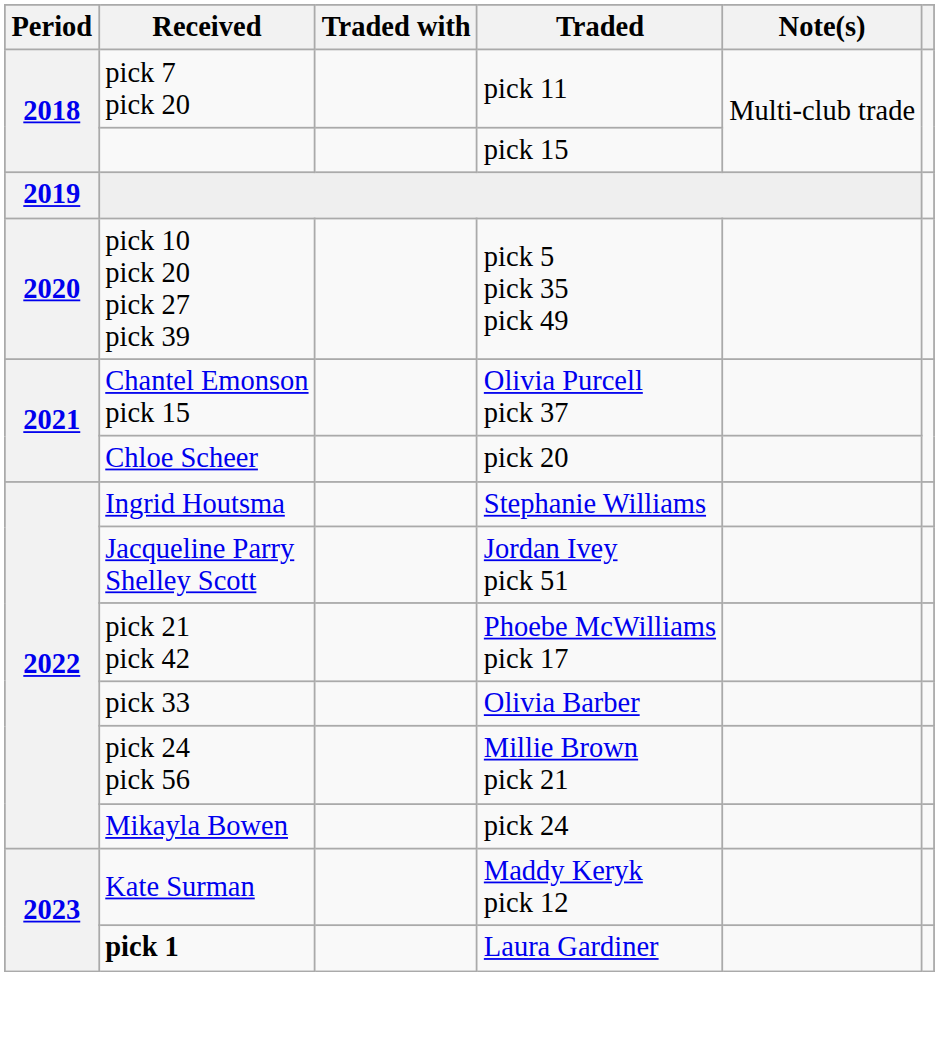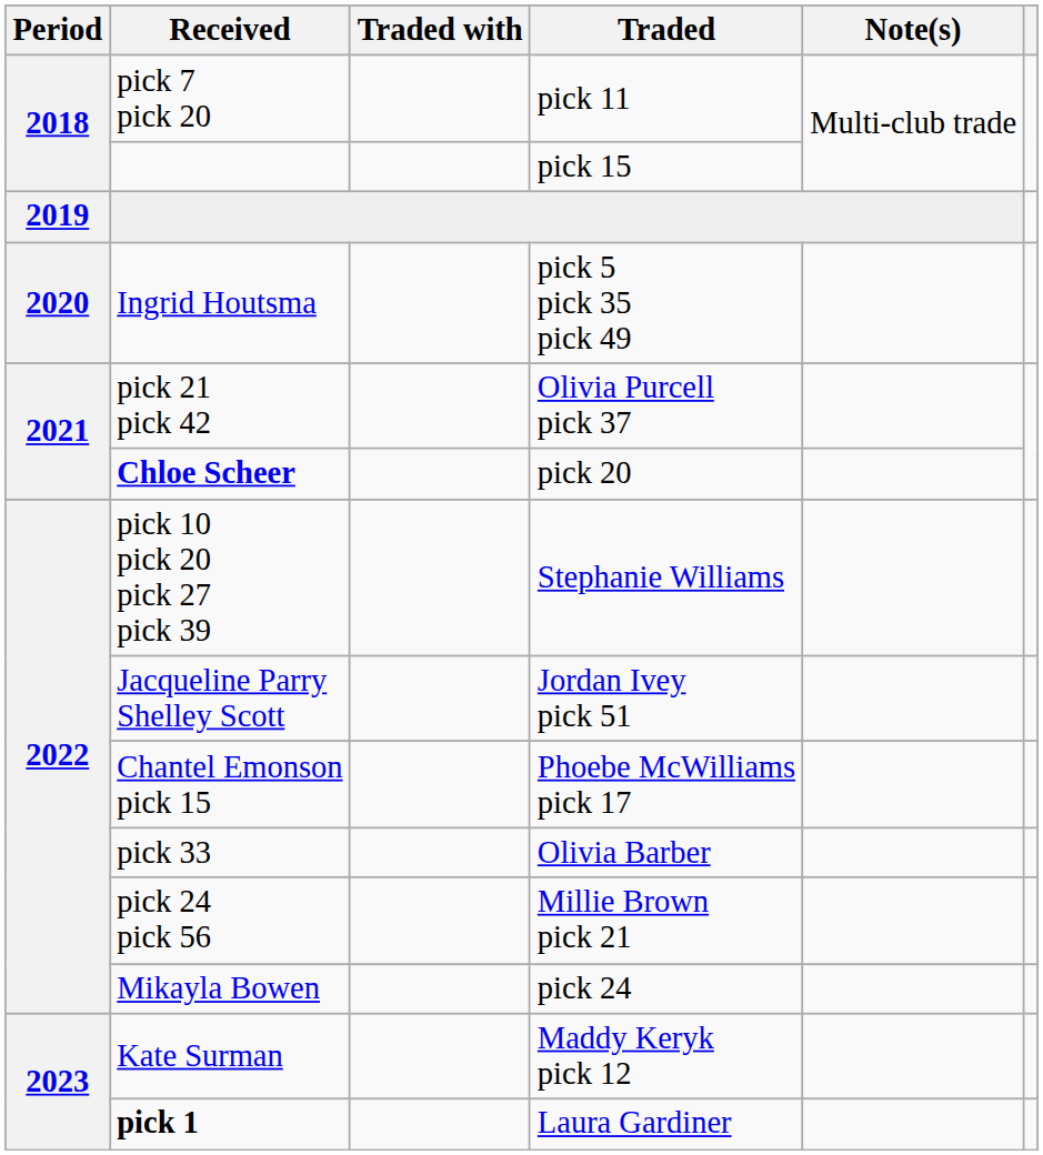pick 5 pick 35 pick 49 | Received: pick 10 pick 20 pick 27 pick 39 -> Ingrid Houtsma
Olivia Purcell pick 37 | Received: Chantel Emonson pick 15 -> pick 21 pick 42
pick 20 | Received: normal -> bold
Stephanie Williams | Received: Ingrid Houtsma -> pick 10 pick 20 pick 27 pick 39
Phoebe McWilliams pick 17 | Received: pick 21 pick 42 -> Chantel Emonson pick 15
